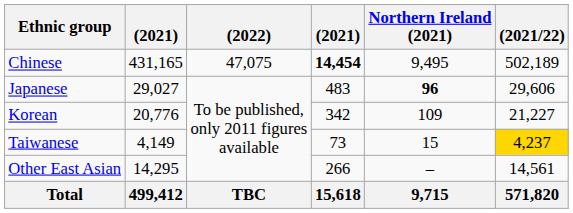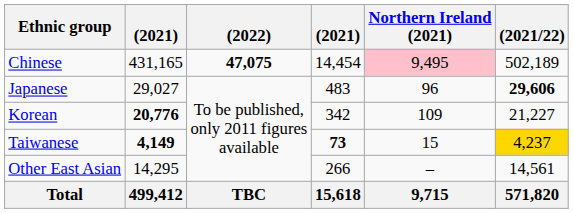Chinese | (2022): normal -> bold
Chinese | column 4: bold -> normal
Chinese | Northern Ireland (2021): no background -> pink background
Japanese | Northern Ireland (2021): bold -> normal
Japanese | (2021/22): normal -> bold
Korean | column 2: normal -> bold
Taiwanese | column 2: normal -> bold
Taiwanese | column 4: normal -> bold
